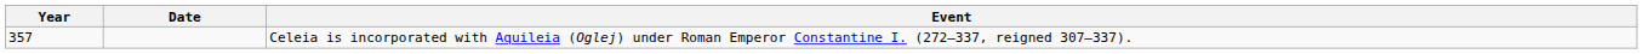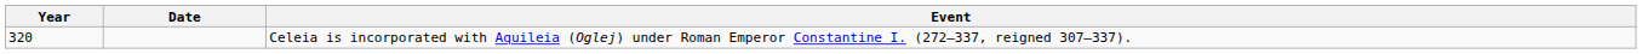row 2 | Year: 357 -> 320
